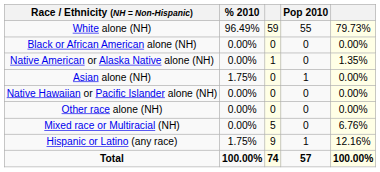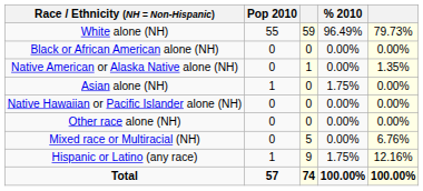columns swapped: Pop 2010 <-> % 2010
